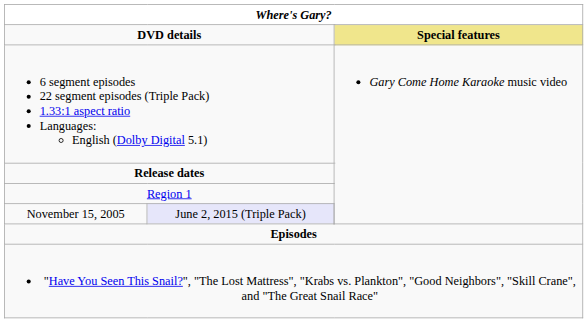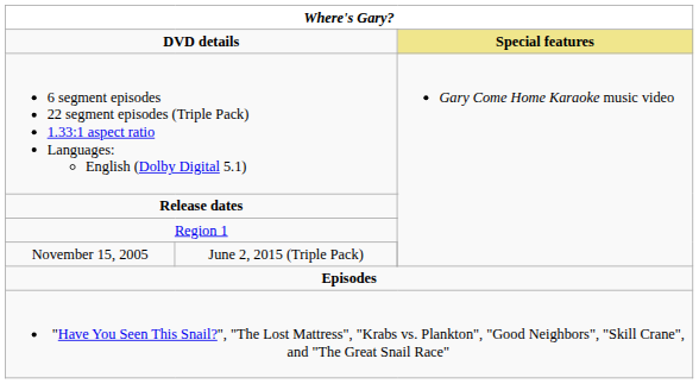November 15, 2005 | column 2: lavender background -> no background
